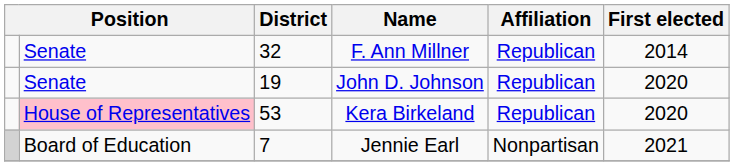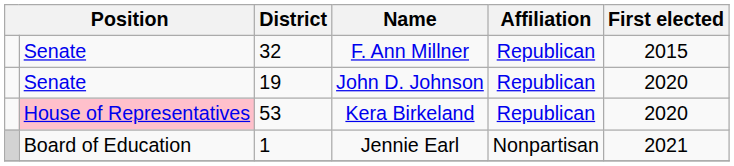F. Ann Millner | First elected: 2014 -> 2015
Jennie Earl | District: 7 -> 1
